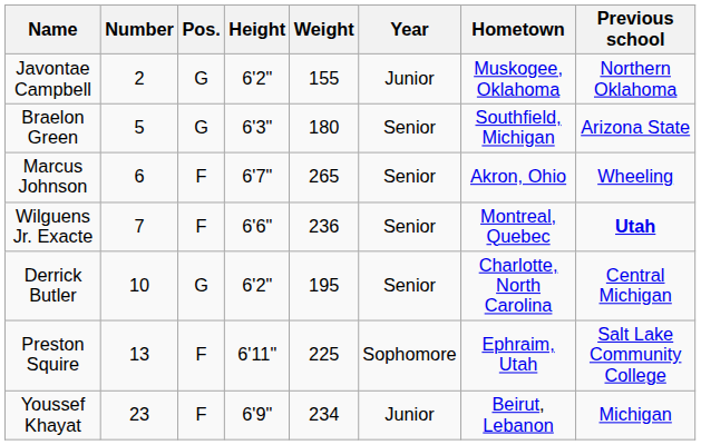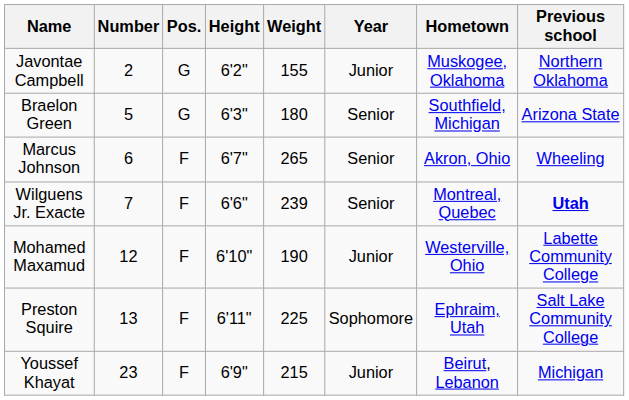Wilguens Jr. Exacte | Weight: 236 -> 239
- row: Derrick Butler | 10 | G | 6'2" | 195 | Senior | Charlotte, North Carolina | Central Michigan
+ row: Mohamed Maxamud | 12 | F | 6'10" | 190 | Junior | Westerville, Ohio | Labette Community College
Youssef Khayat | Weight: 234 -> 215
